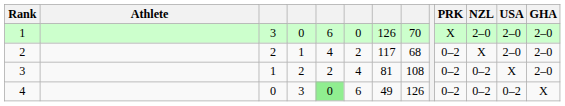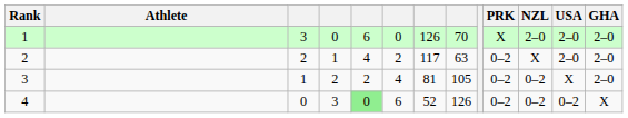row 3 | column 8: 68 -> 63
row 4 | column 8: 108 -> 105
row 5 | column 7: 49 -> 52
